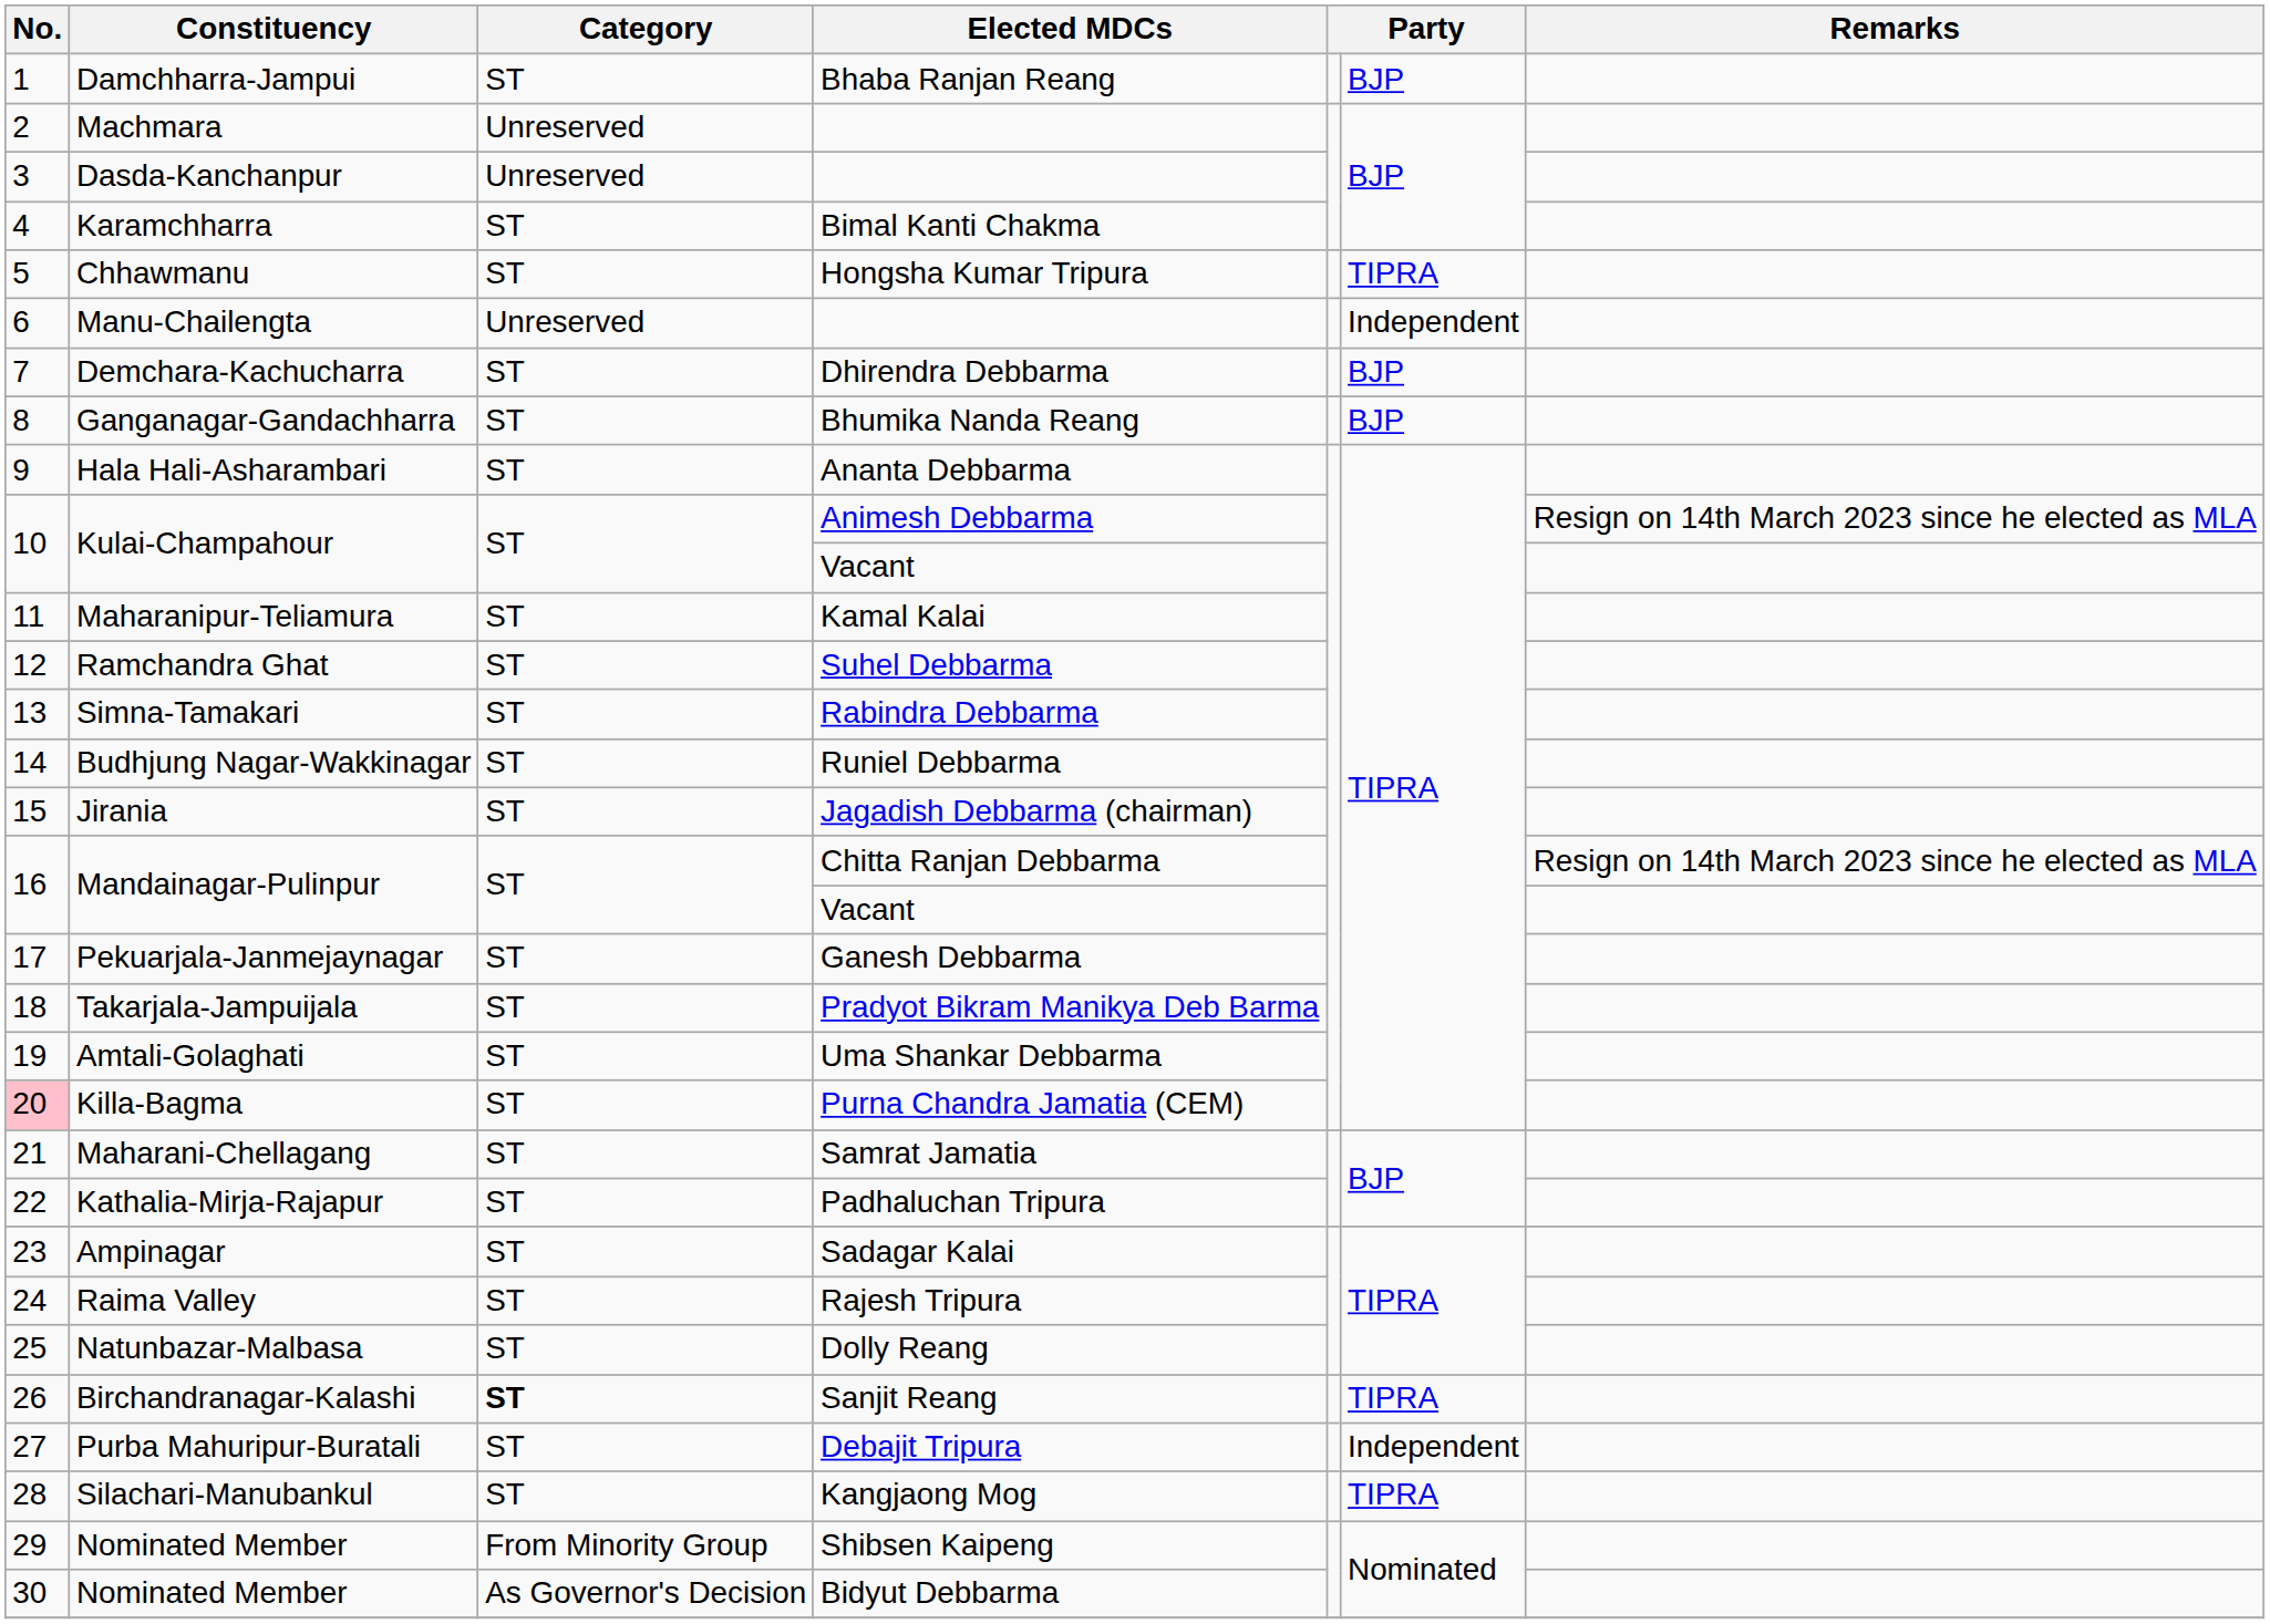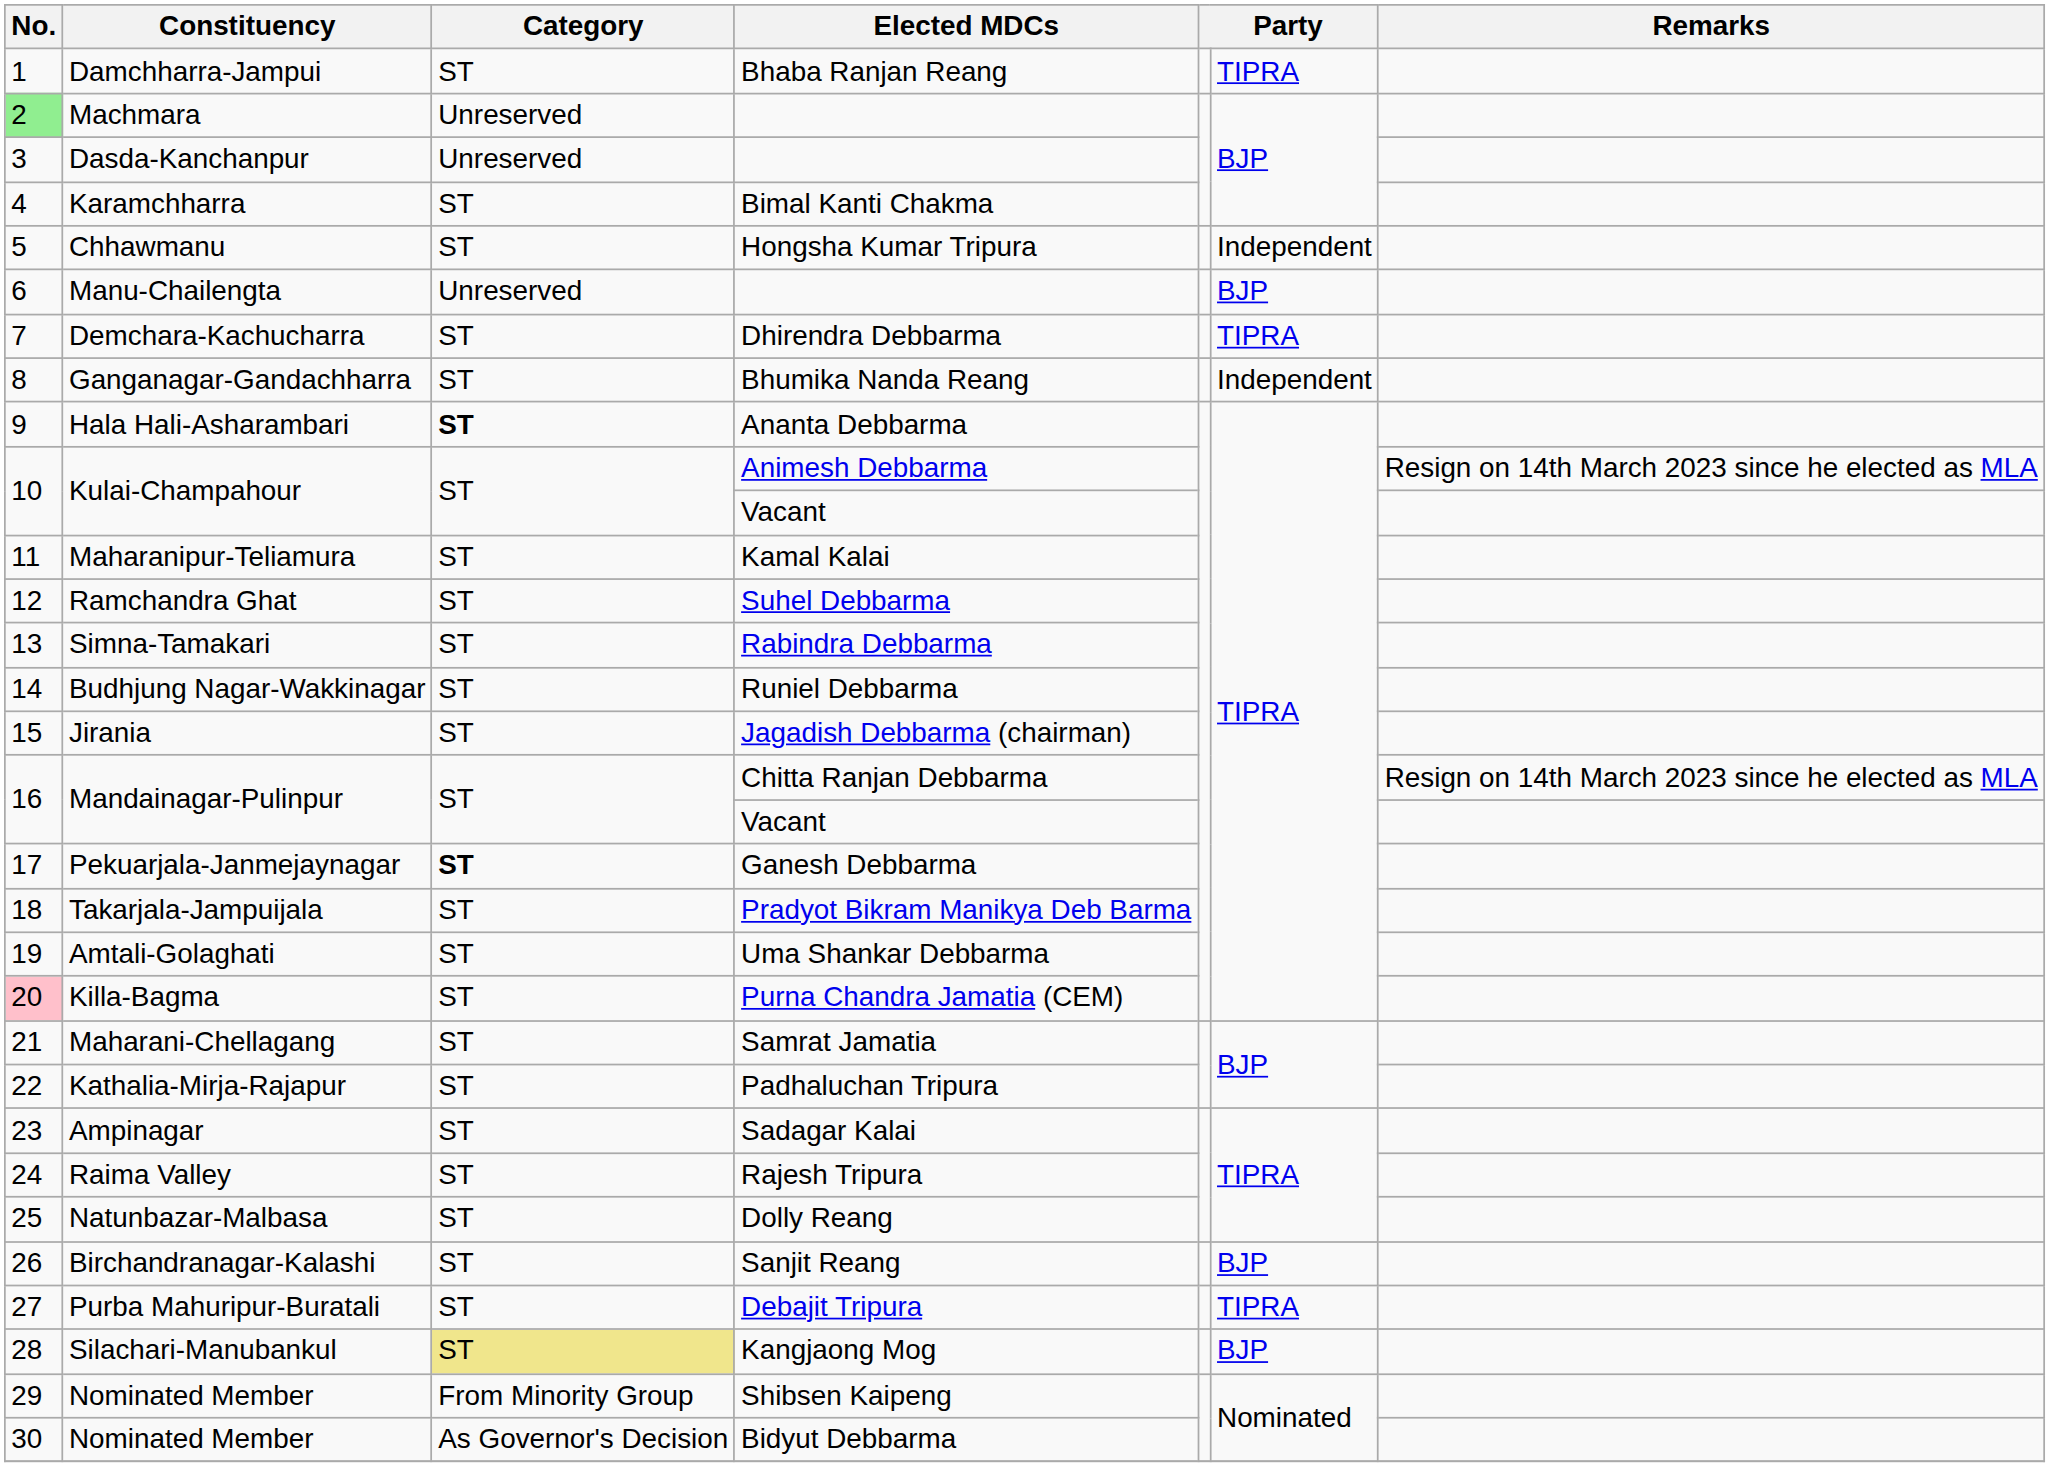Damchharra-Jampui | column 6: BJP -> TIPRA
Machmara | No.: no background -> lightgreen background
Chhawmanu | column 6: TIPRA -> Independent
Manu-Chailengta | column 6: Independent -> BJP
Demchara-Kachucharra | column 6: BJP -> TIPRA
Ganganagar-Gandachharra | column 6: BJP -> Independent
Hala Hali-Asharambari | Category: normal -> bold
Pekuarjala-Janmejaynagar | Category: normal -> bold
Birchandranagar-Kalashi | Category: bold -> normal
Birchandranagar-Kalashi | column 6: TIPRA -> BJP
Purba Mahuripur-Buratali | column 6: Independent -> TIPRA
Silachari-Manubankul | Category: no background -> khaki background
Silachari-Manubankul | column 6: TIPRA -> BJP
